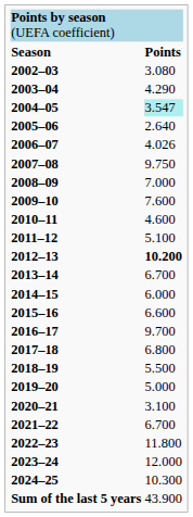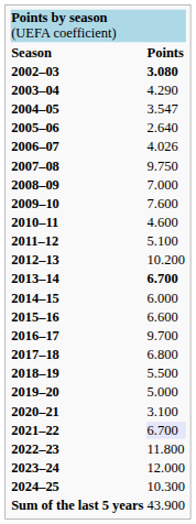2002–03 | column 2: normal -> bold
2004–05 | column 2: paleturquoise background -> no background
2012–13 | column 2: bold -> normal
2013–14 | column 2: normal -> bold
2021–22 | column 2: no background -> lavender background
